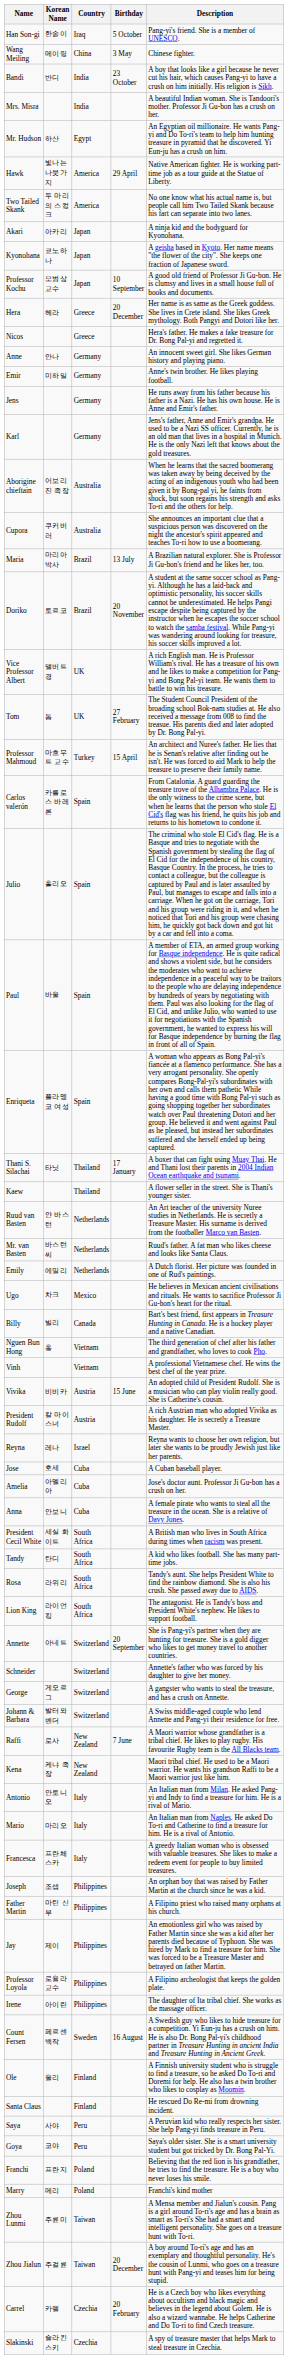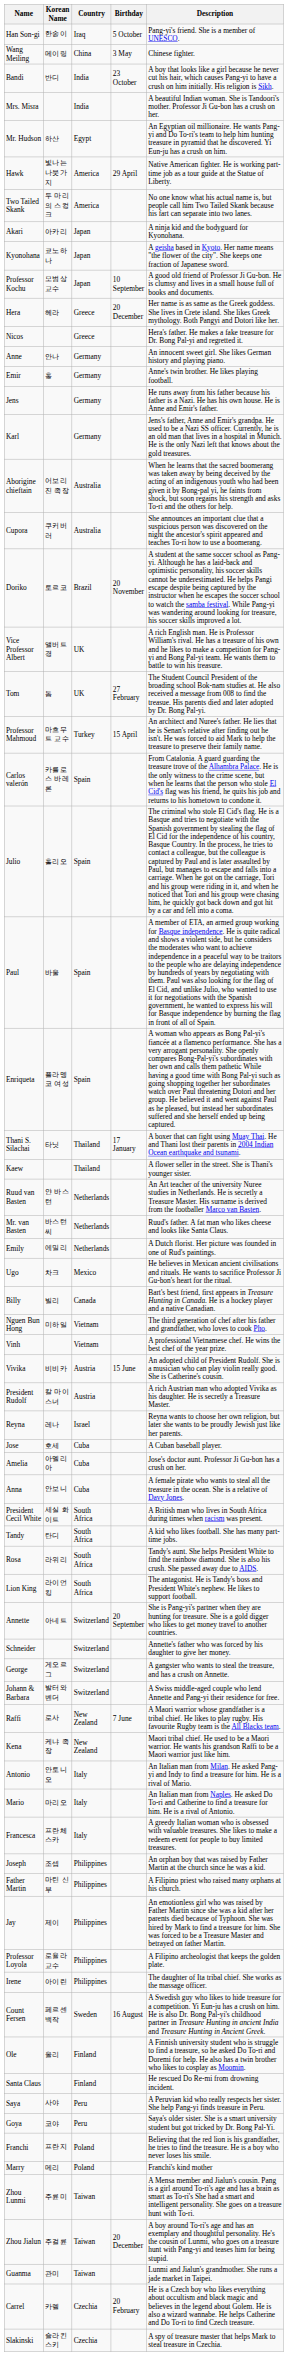Emir | Korean Name: 미하일 -> 훙
- row: Maria | 마리아 박사 | Brazil | 13 July | A Brazilian natural explorer. She is Professor Ji Gu-bon's friend and he likes her, too.
Nguen Bun Hong | Korean Name: 훙 -> 미하일
+ row: Guanma | 관미 | Taiwan | Lunmi and Jialun's grandmother. She runs a jade market in Taipei.
